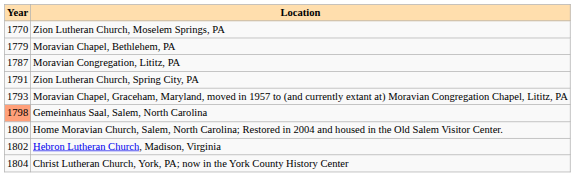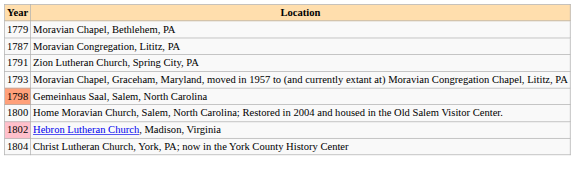- row: 1770 | Zion Lutheran Church, Moselem Springs, PA
Hebron Lutheran Church, Madison, Virginia | Year: no background -> pink background
